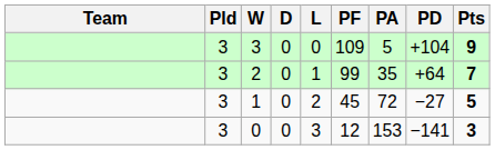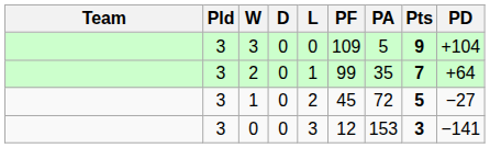columns swapped: PD <-> Pts
